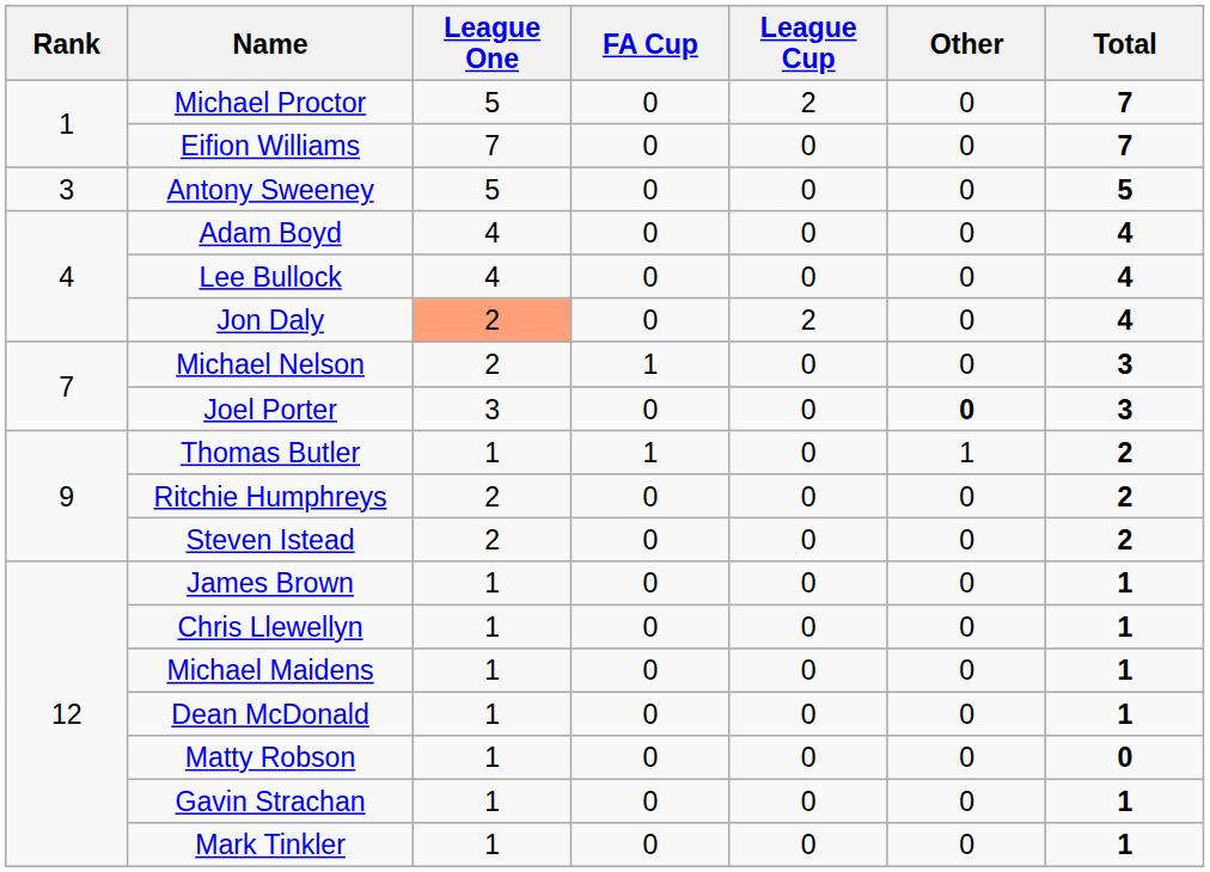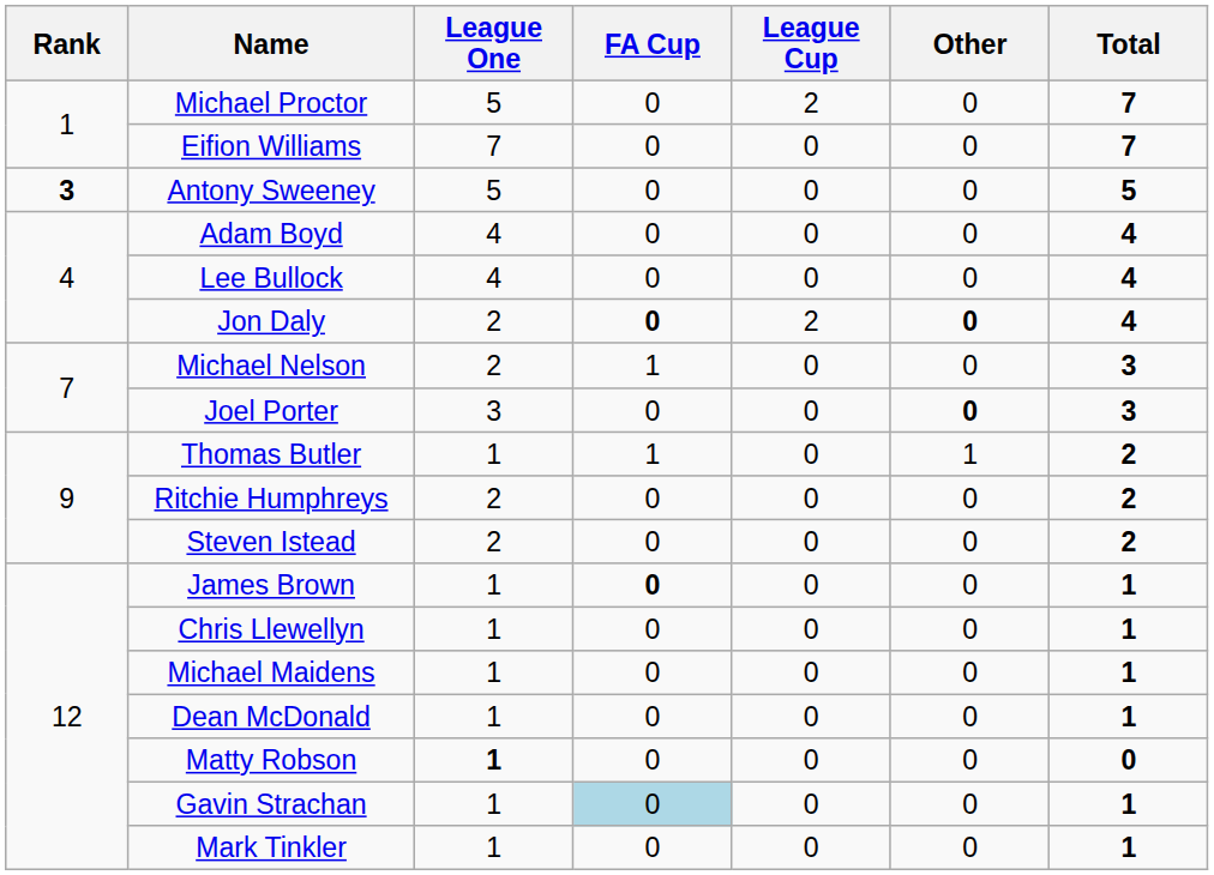Antony Sweeney | Rank: normal -> bold
Jon Daly | League One: lightsalmon background -> no background
Jon Daly | FA Cup: normal -> bold
Jon Daly | Other: normal -> bold
James Brown | FA Cup: normal -> bold
Matty Robson | League One: normal -> bold
Gavin Strachan | FA Cup: no background -> lightblue background
